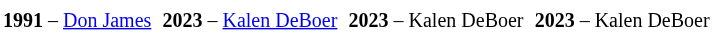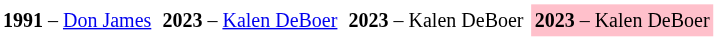1991 – Don James | column 4: no background -> pink background
